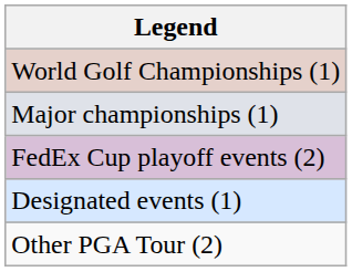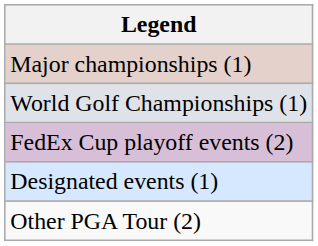row 2 | column 1: World Golf Championships (1) -> Major championships (1)
row 3 | column 1: Major championships (1) -> World Golf Championships (1)
